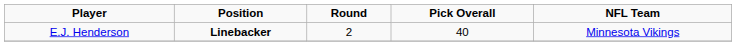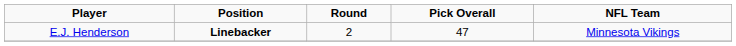E.J. Henderson | Pick Overall: 40 -> 47
